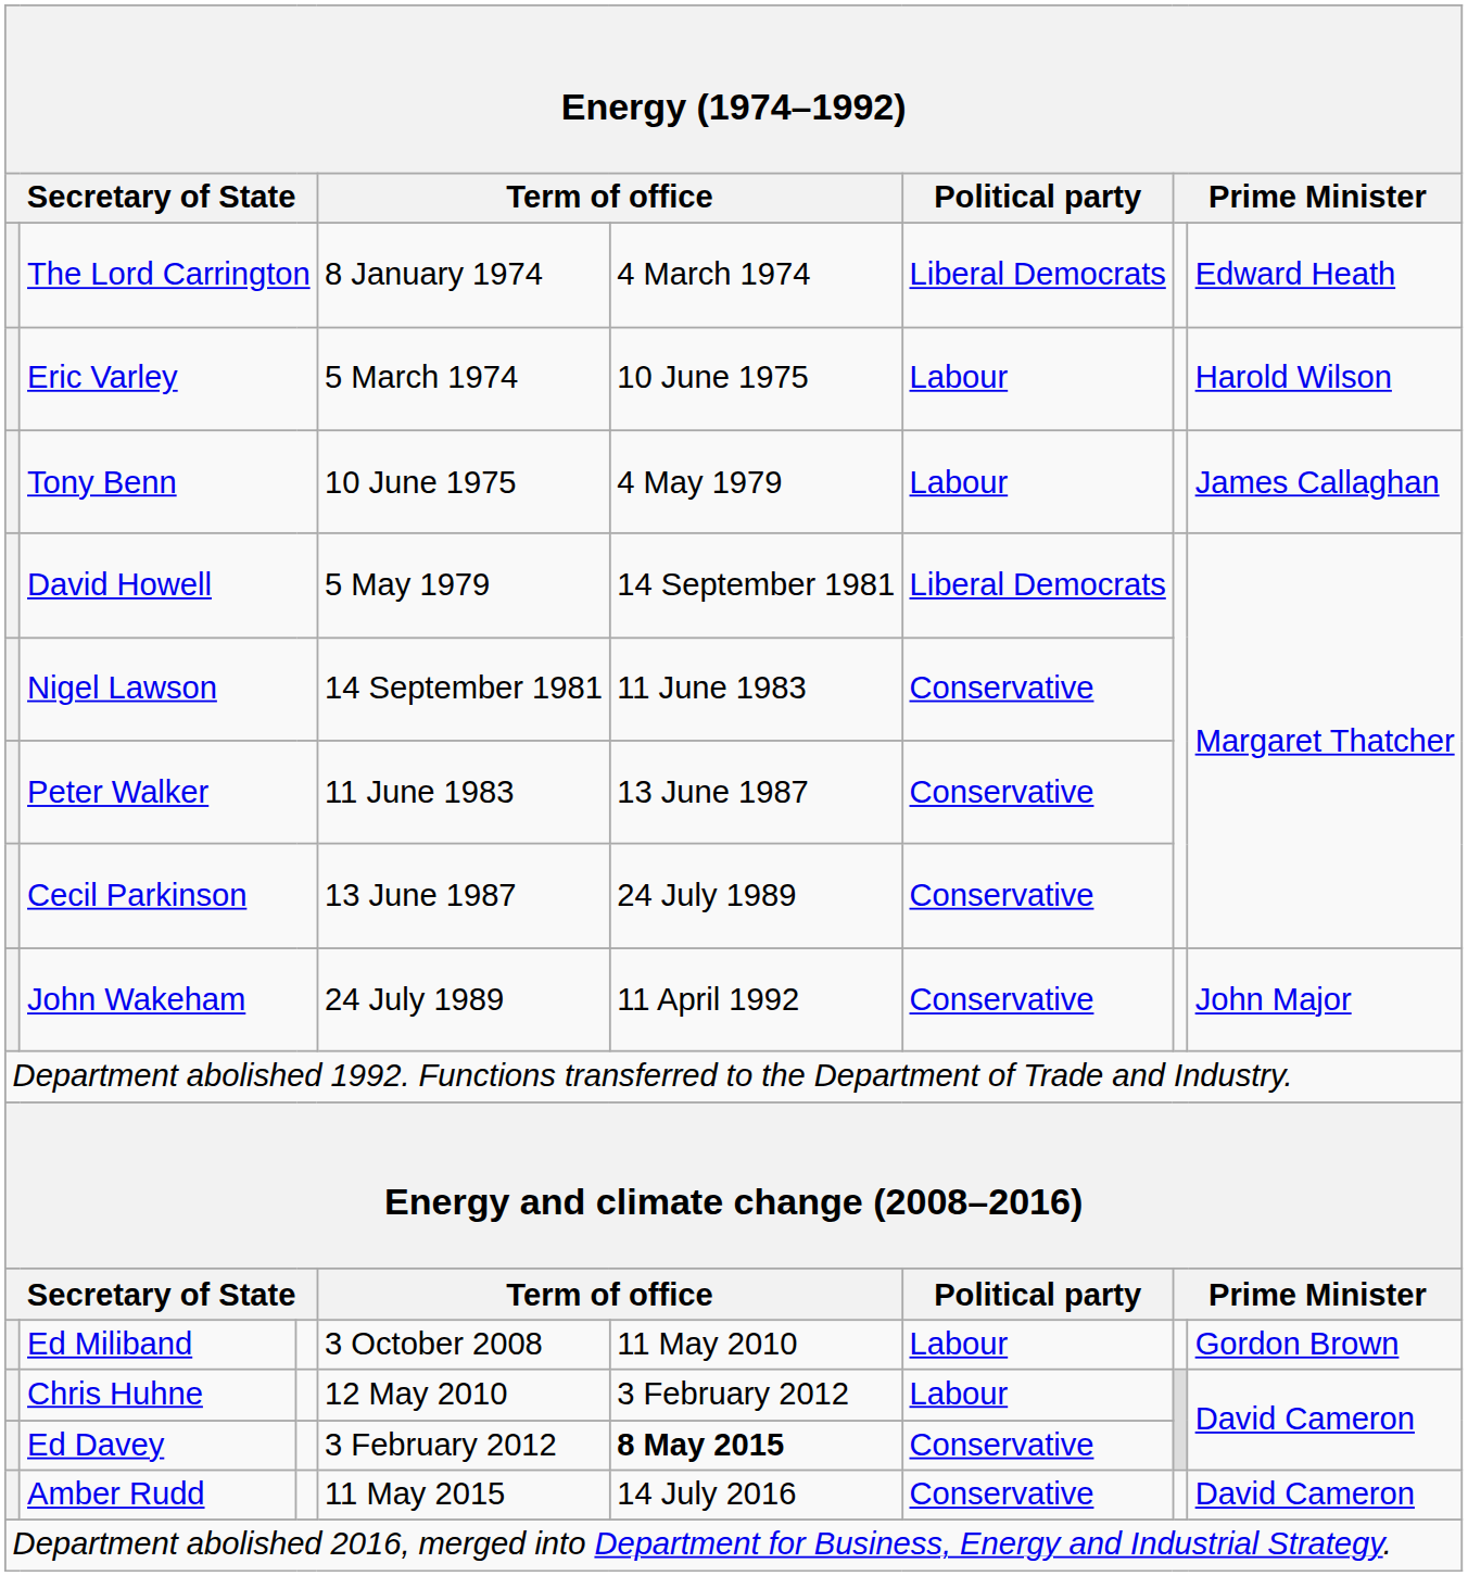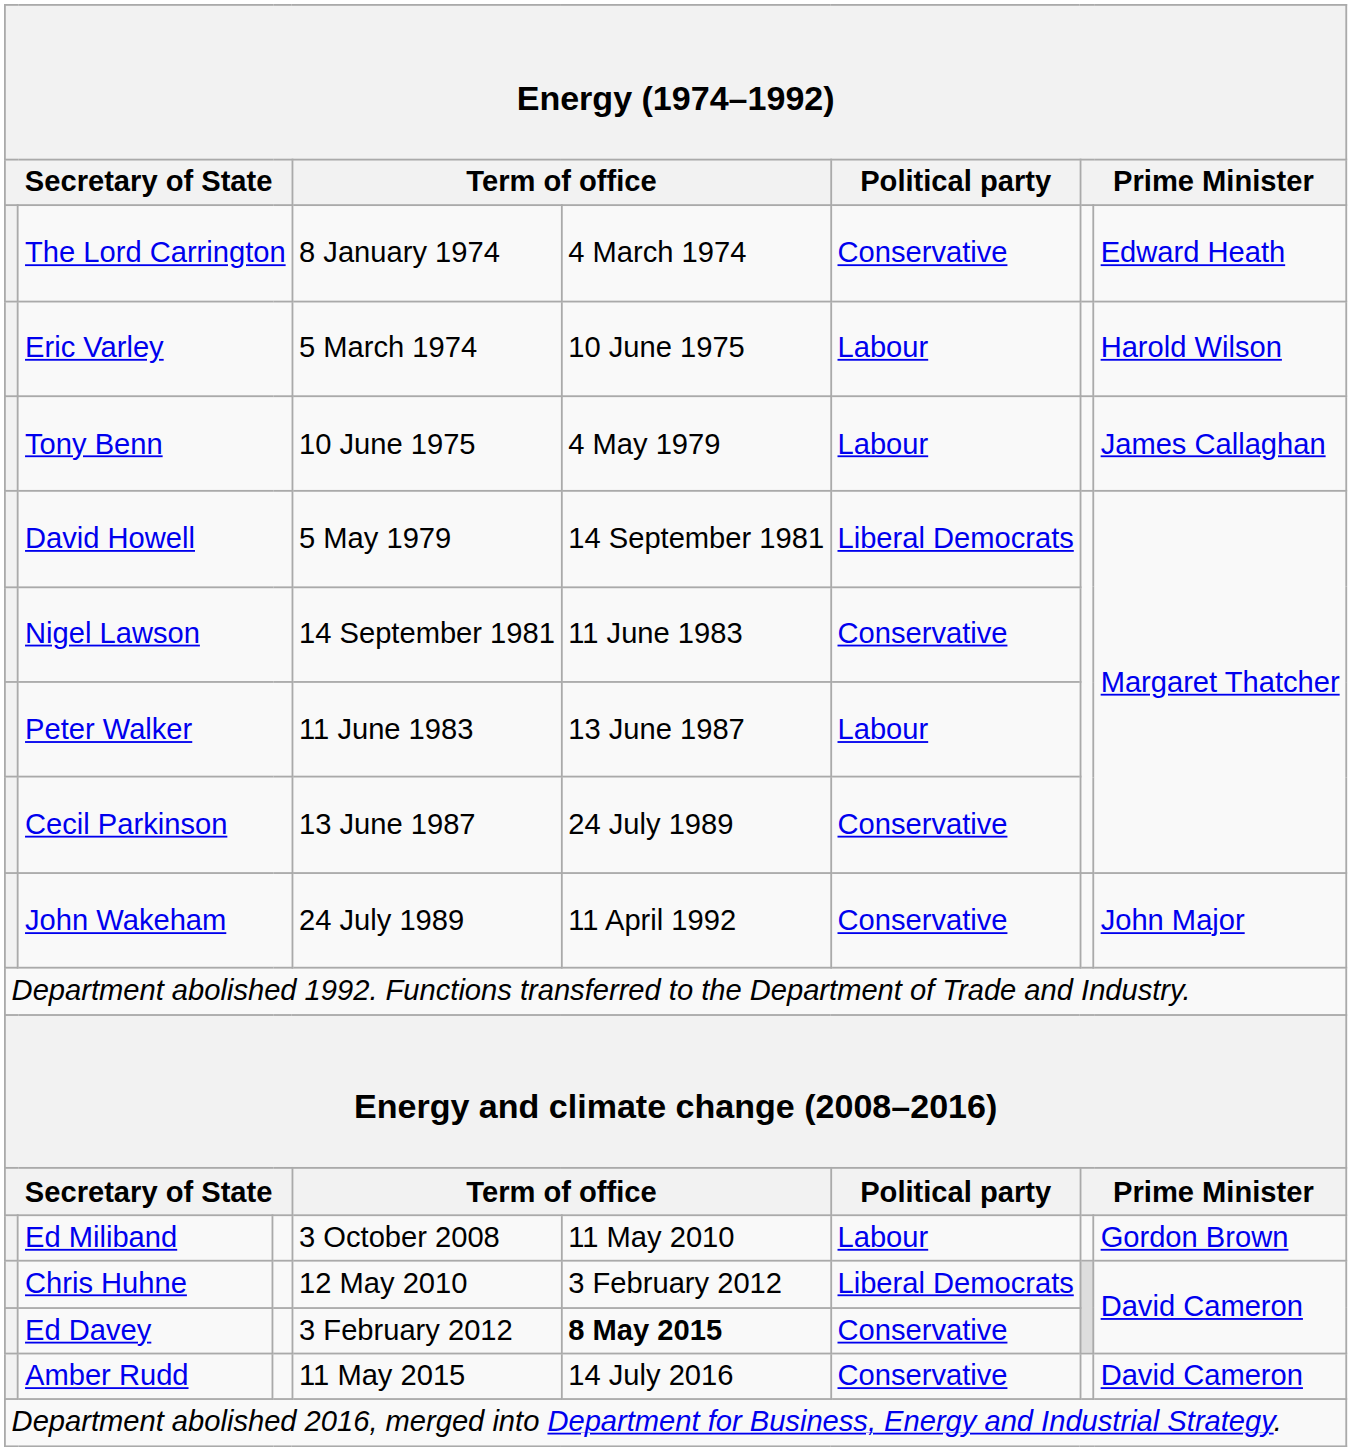The Lord Carrington | Political party: Liberal Democrats -> Conservative
Peter Walker | Political party: Conservative -> Labour
Chris Huhne | Political party: Labour -> Liberal Democrats
